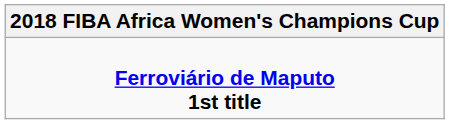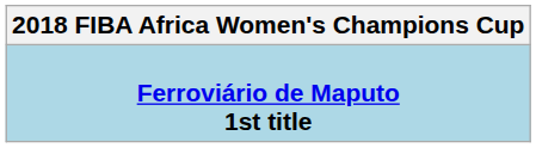row 2 | column 1: no background -> lightblue background
